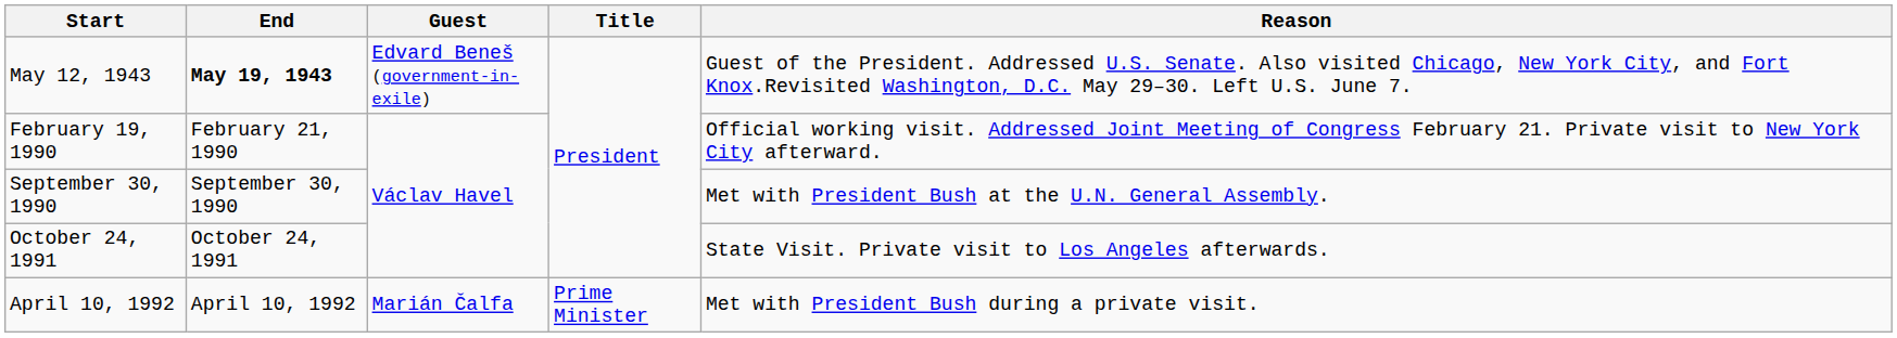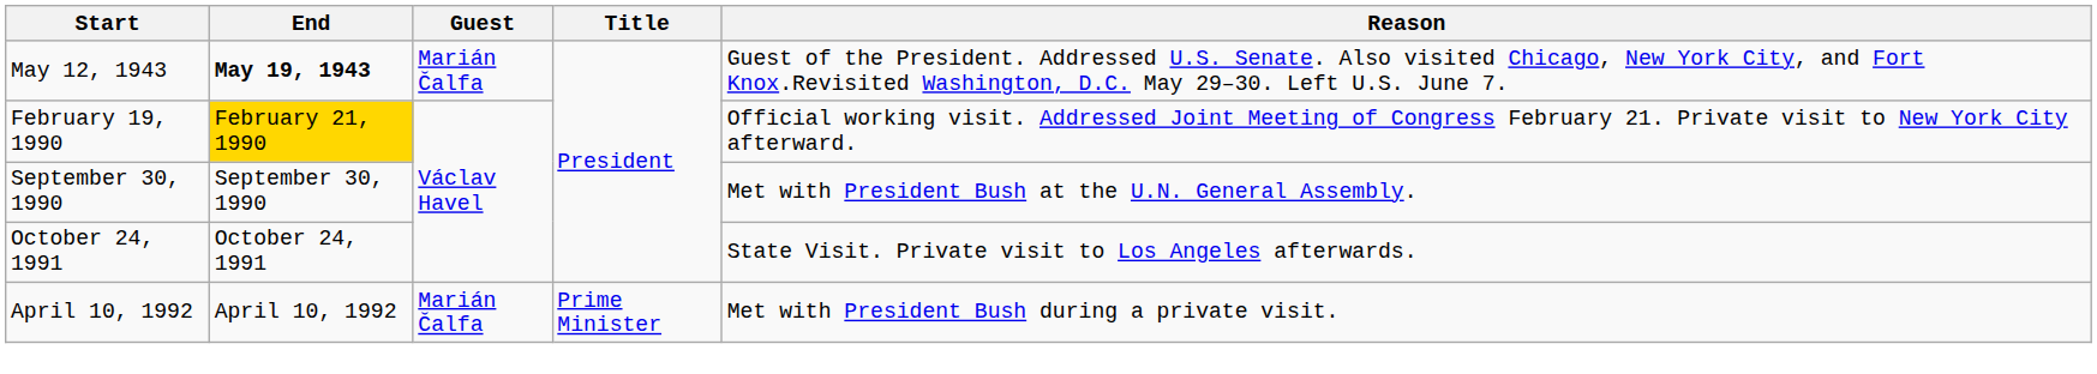May 12, 1943 | Guest: Edvard Beneš (government-in-exile) -> Marián Čalfa
February 19, 1990 | End: no background -> gold background
